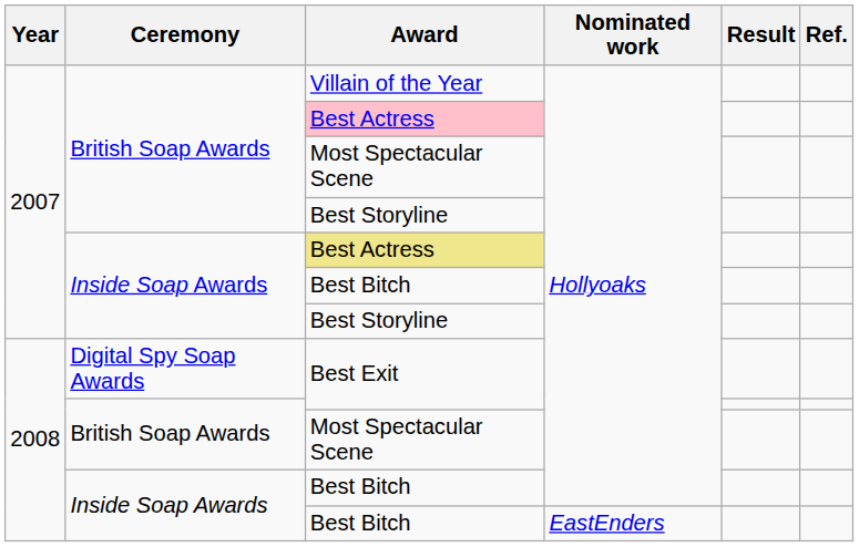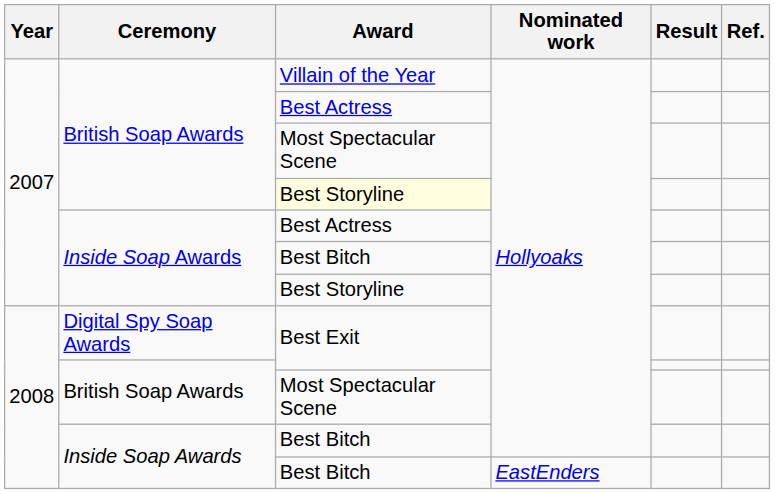British Soap Awards / Best Actress | Award: pink background -> no background
British Soap Awards / Best Storyline | Award: no background -> lightyellow background
Inside Soap Awards / Best Actress | Award: khaki background -> no background
